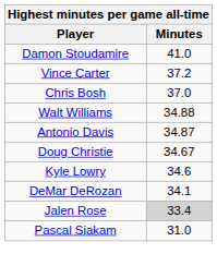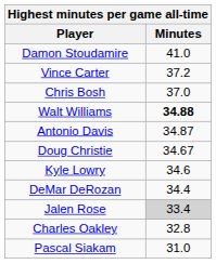Walt Williams | Minutes: normal -> bold
DeMar DeRozan | Minutes: 34.1 -> 34.4
+ row: Charles Oakley | 32.8
